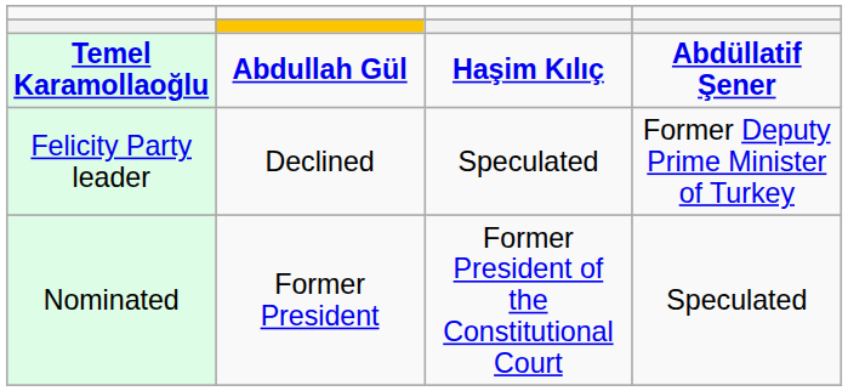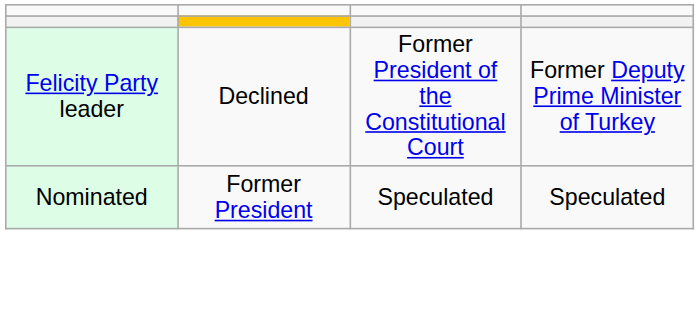- row: Temel Karamollaoğlu | Abdullah Gül | Haşim Kılıç | Abdüllatif Şener
Felicity Party leader | column 3: Speculated -> Former President of the Constitutional Court
Nominated | column 3: Former President of the Constitutional Court -> Speculated
